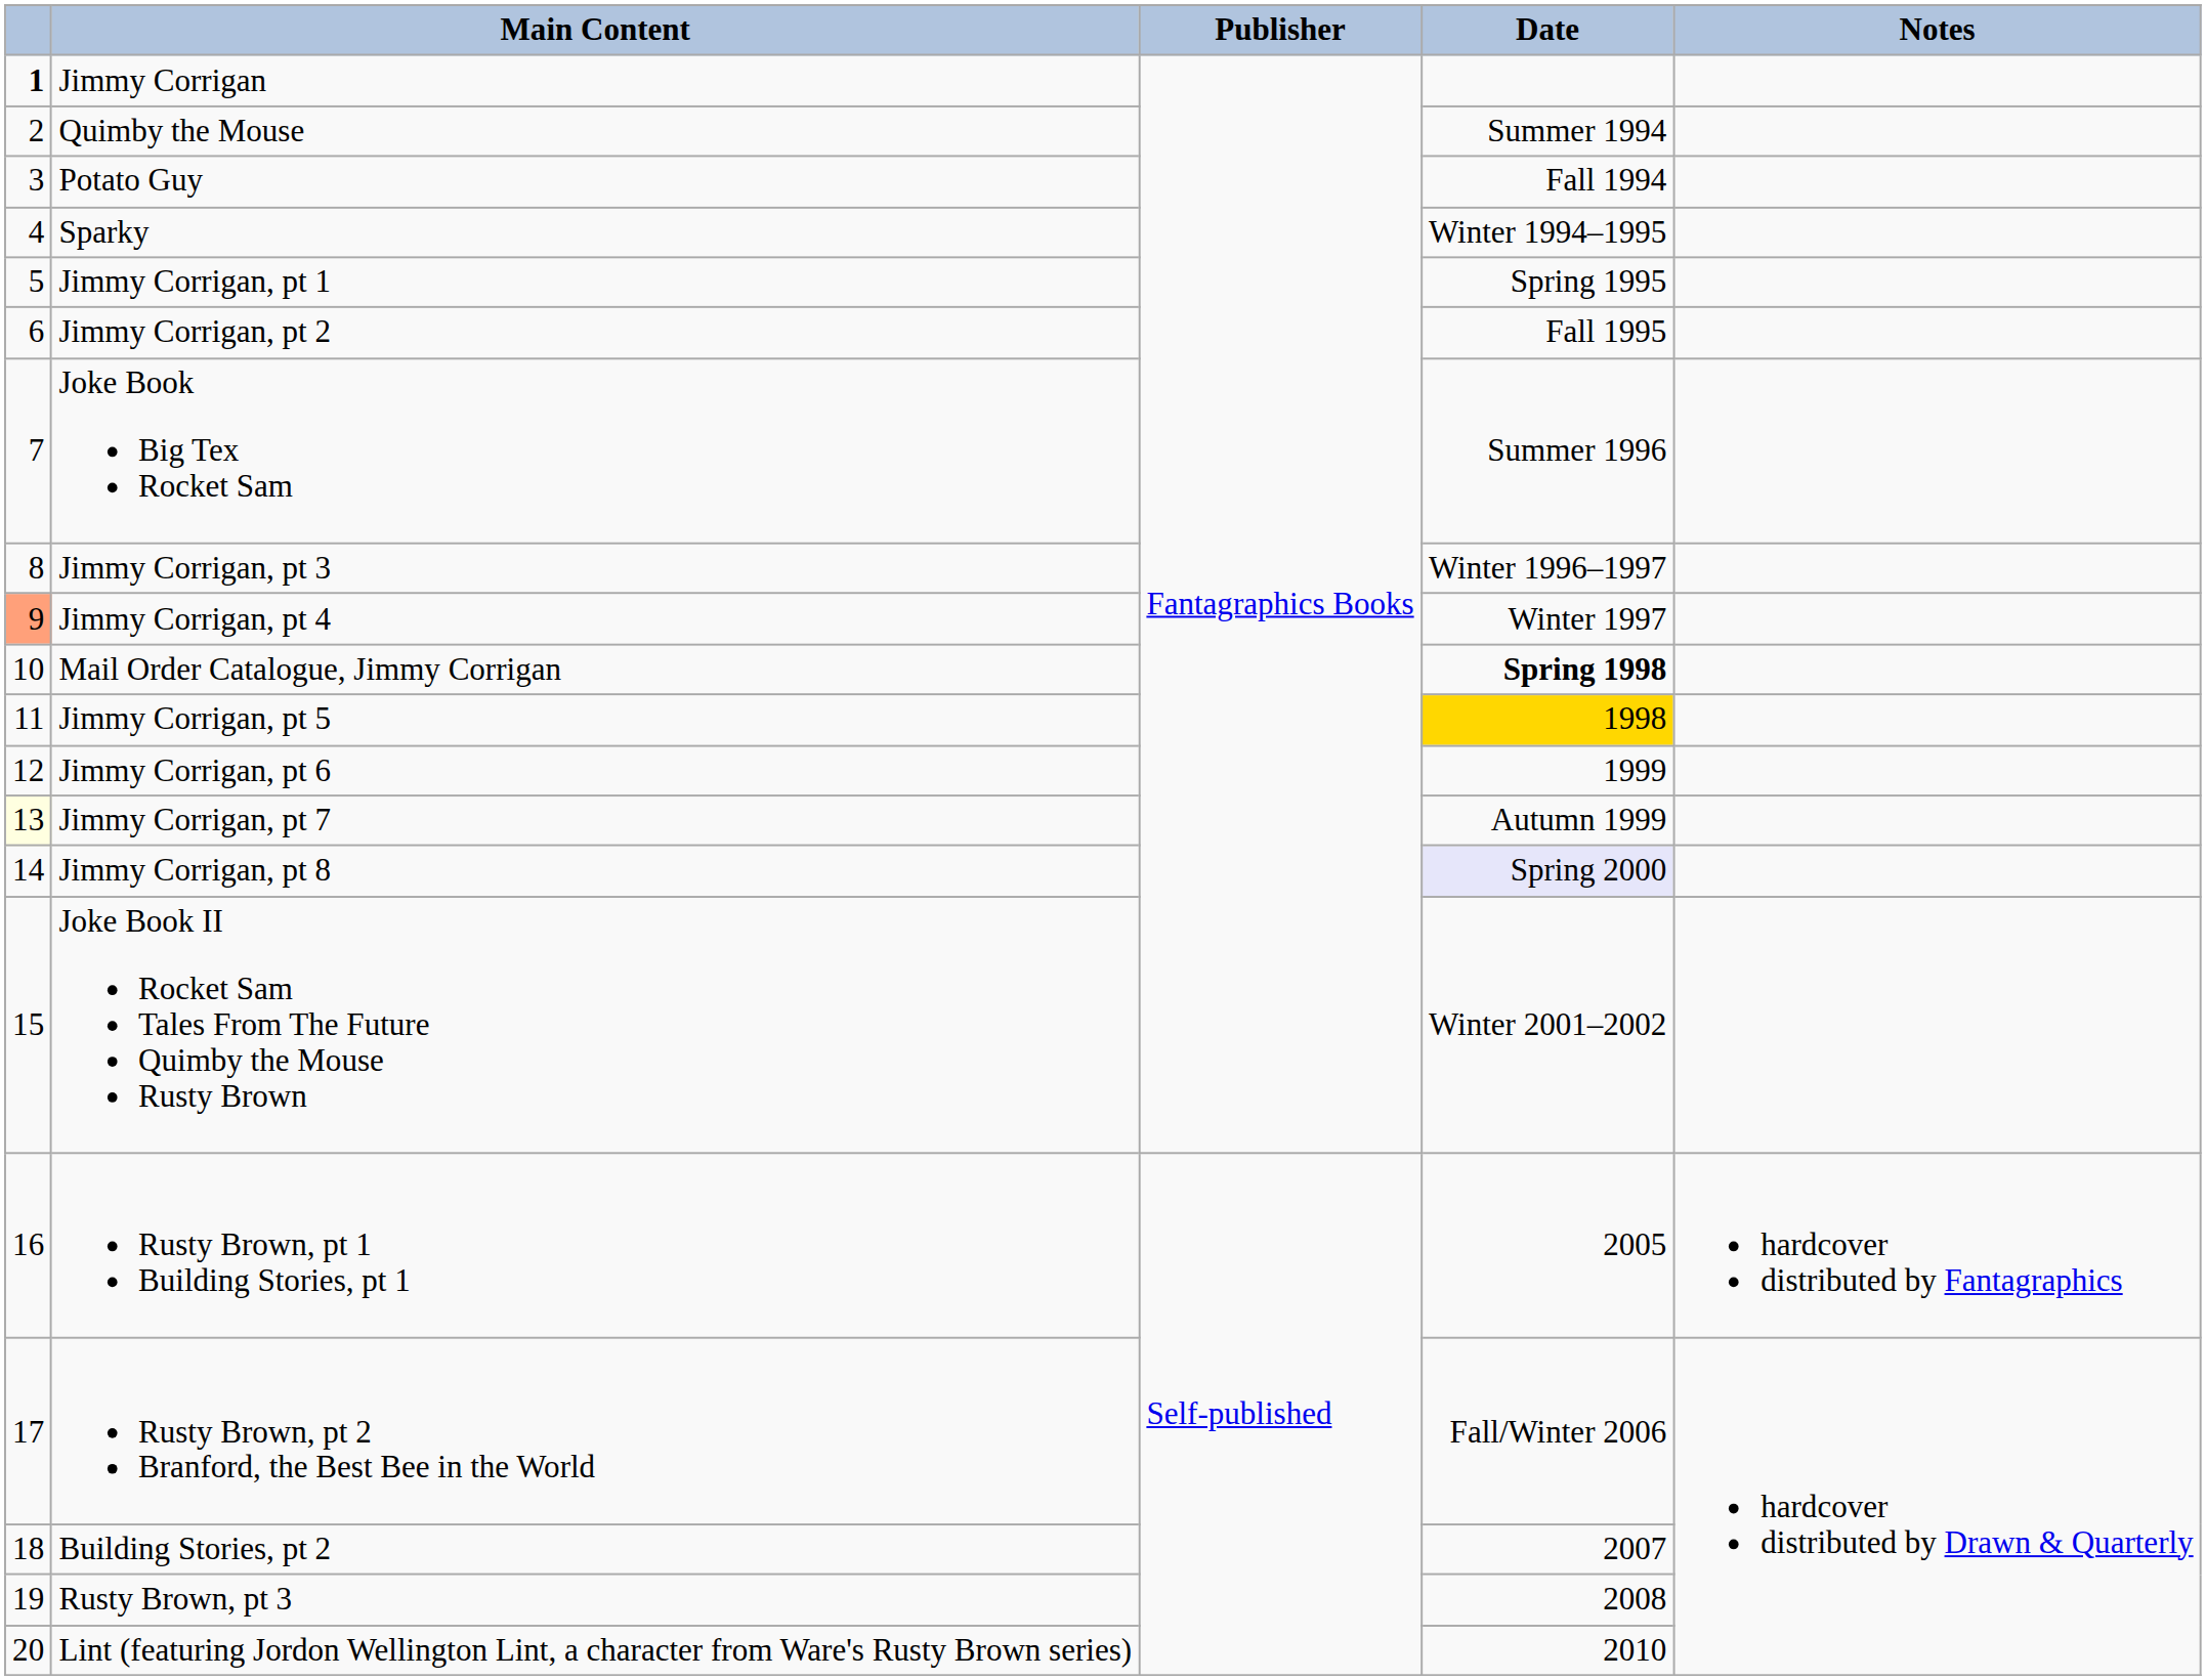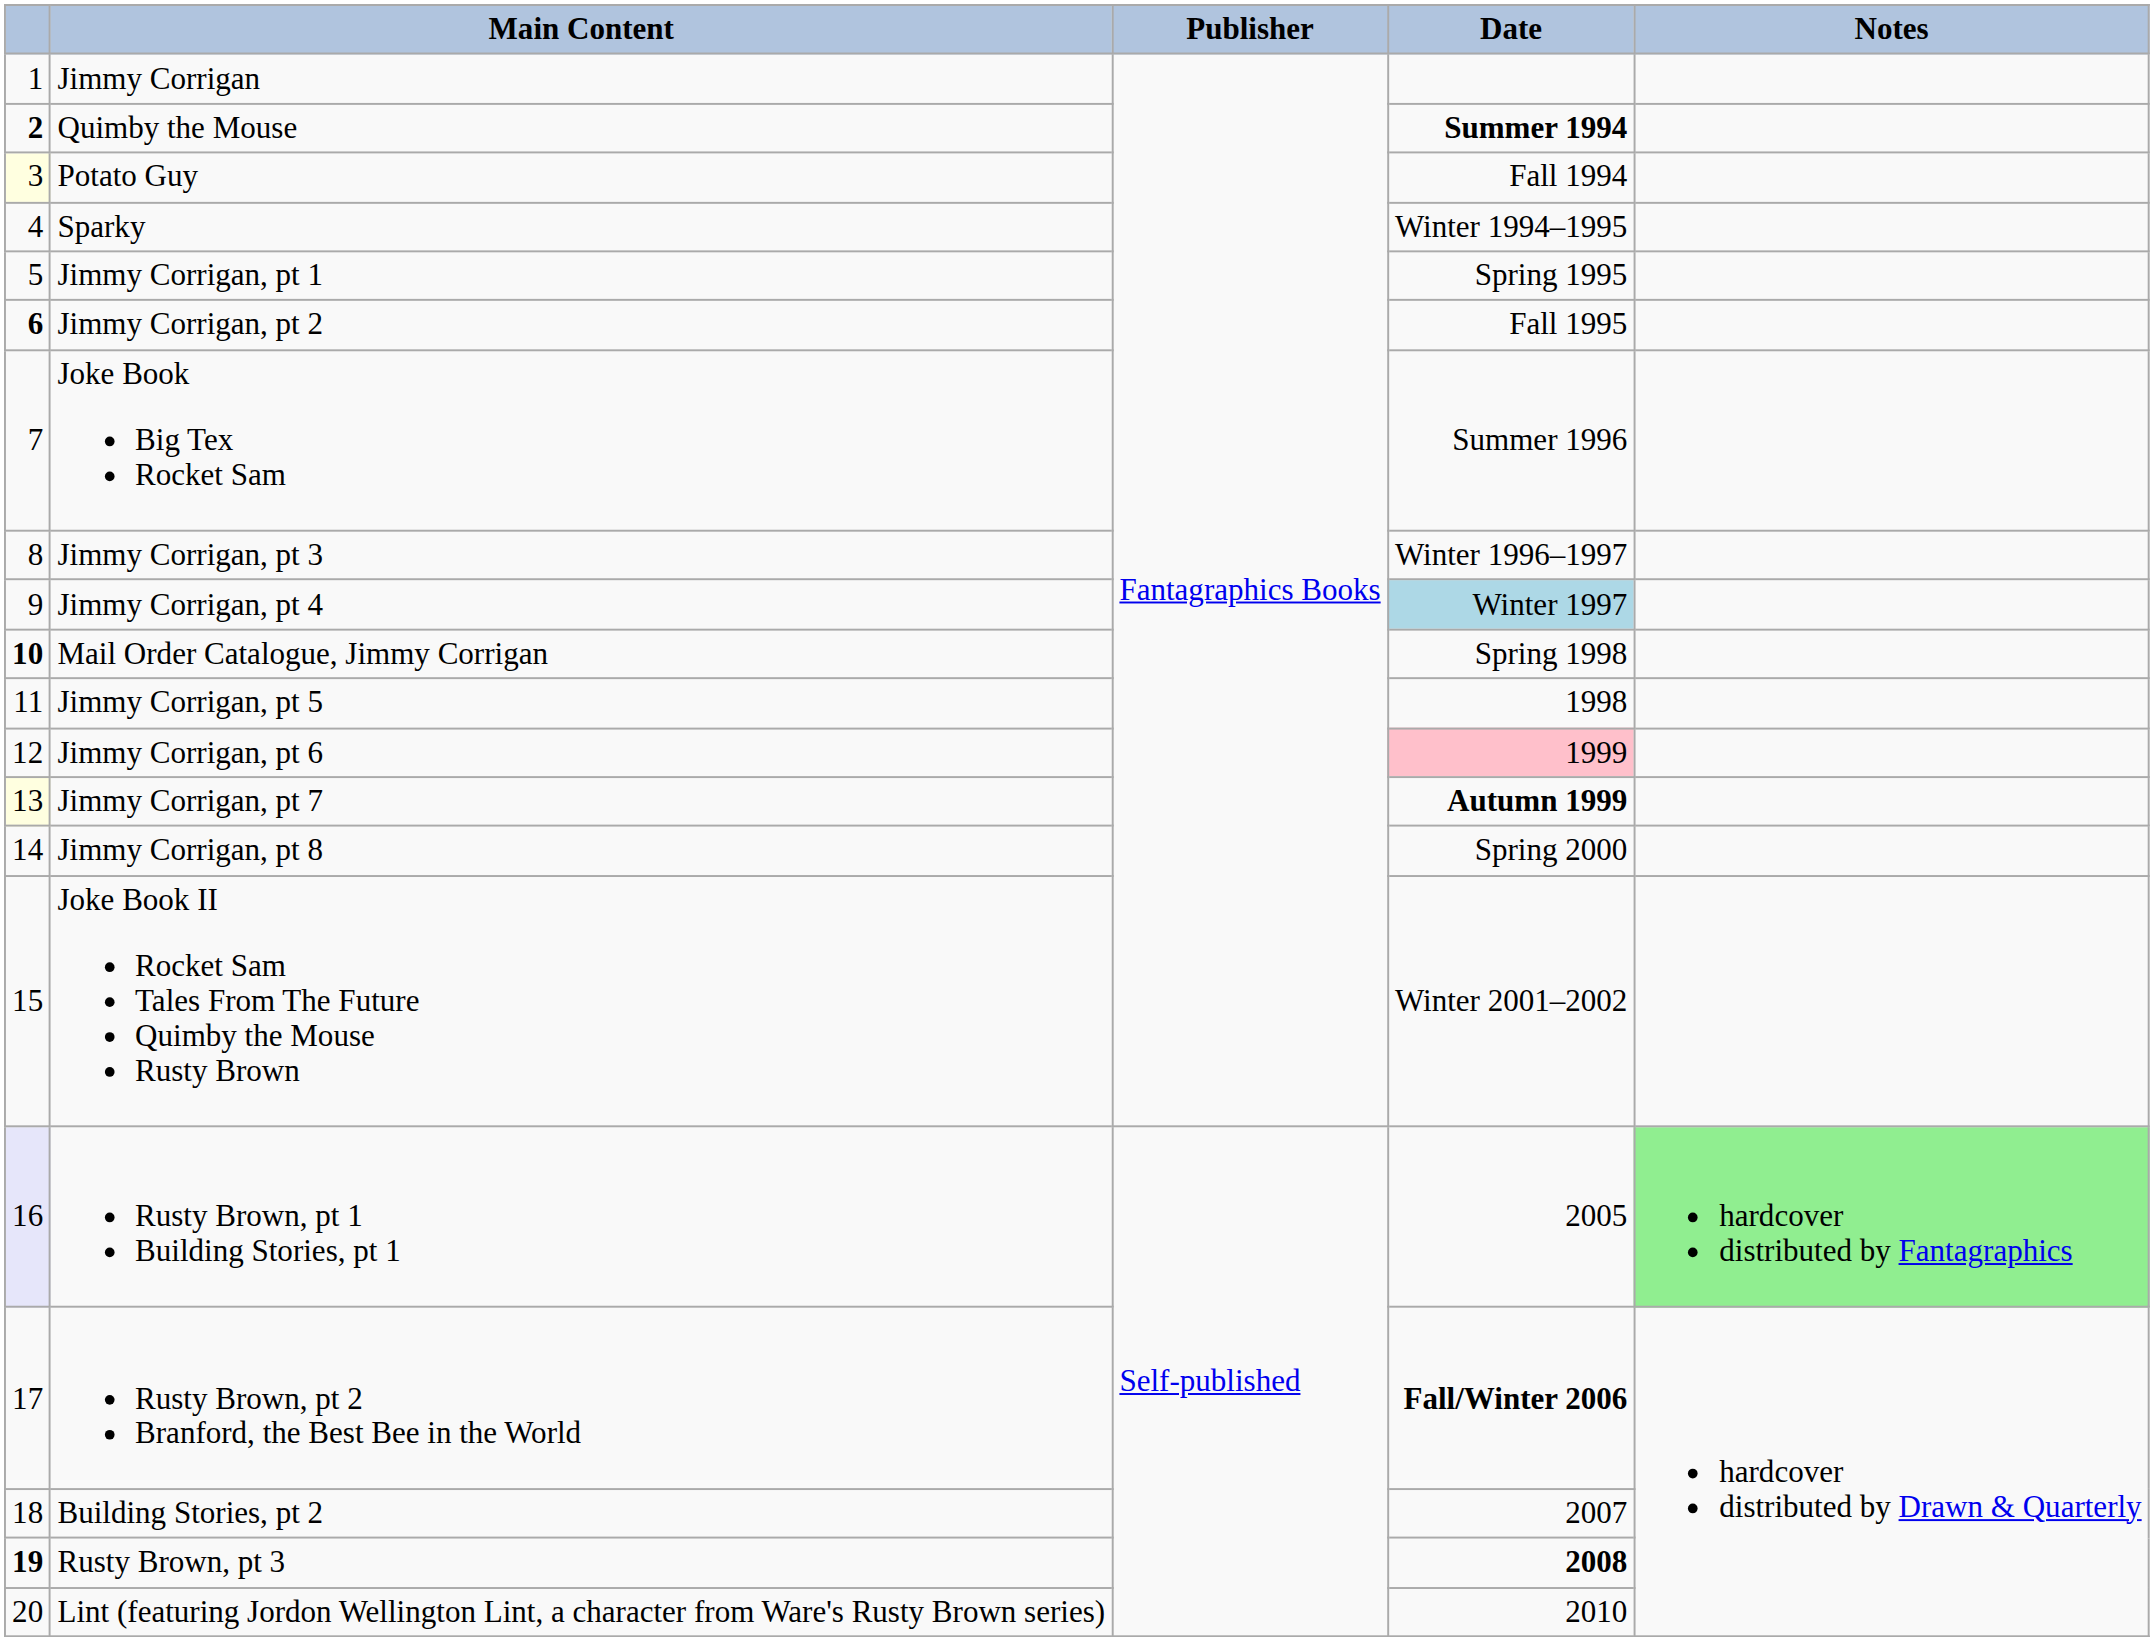Jimmy Corrigan | column 1: bold -> normal
Quimby the Mouse | column 1: normal -> bold
Quimby the Mouse | Date: normal -> bold
Potato Guy | column 1: no background -> lightyellow background
Jimmy Corrigan, pt 2 | column 1: normal -> bold
Jimmy Corrigan, pt 4 | column 1: lightsalmon background -> no background
Jimmy Corrigan, pt 4 | Date: no background -> lightblue background
Mail Order Catalogue, Jimmy Corrigan | column 1: normal -> bold
Mail Order Catalogue, Jimmy Corrigan | Date: bold -> normal
Jimmy Corrigan, pt 5 | Date: gold background -> no background
Jimmy Corrigan, pt 6 | Date: no background -> pink background
Jimmy Corrigan, pt 7 | Date: normal -> bold
Jimmy Corrigan, pt 8 | Date: lavender background -> no background
Rusty Brown, pt 1 Building Stories, pt 1 | column 1: no background -> lavender background
Rusty Brown, pt 1 Building Stories, pt 1 | Notes: no background -> lightgreen background
Rusty Brown, pt 2 Branford, the Best Bee in the World | Date: normal -> bold
Rusty Brown, pt 3 | column 1: normal -> bold
Rusty Brown, pt 3 | Date: normal -> bold
